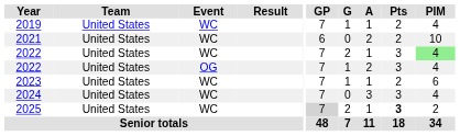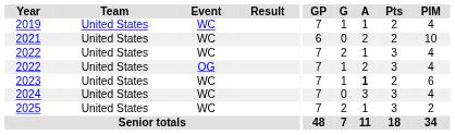2022 / WC | PIM: lightgreen background -> no background
2023 | A: normal -> bold
2025 | GP: lightgrey background -> no background
2025 | Pts: bold -> normal
